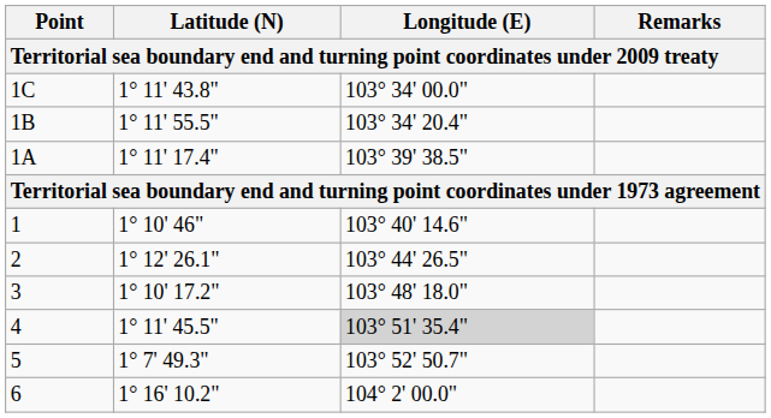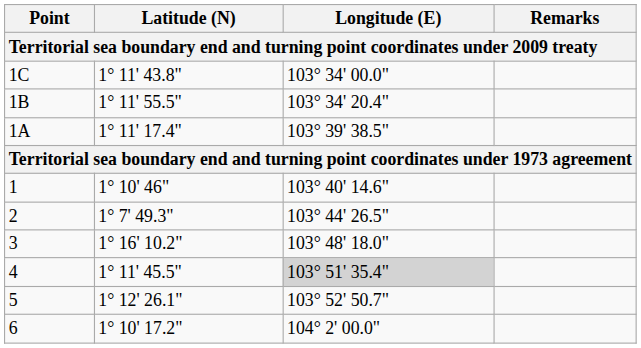2 | Latitude (N): 1° 12' 26.1" -> 1° 7' 49.3"
3 | Latitude (N): 1° 10' 17.2" -> 1° 16' 10.2"
5 | Latitude (N): 1° 7' 49.3" -> 1° 12' 26.1"
6 | Latitude (N): 1° 16' 10.2" -> 1° 10' 17.2"
